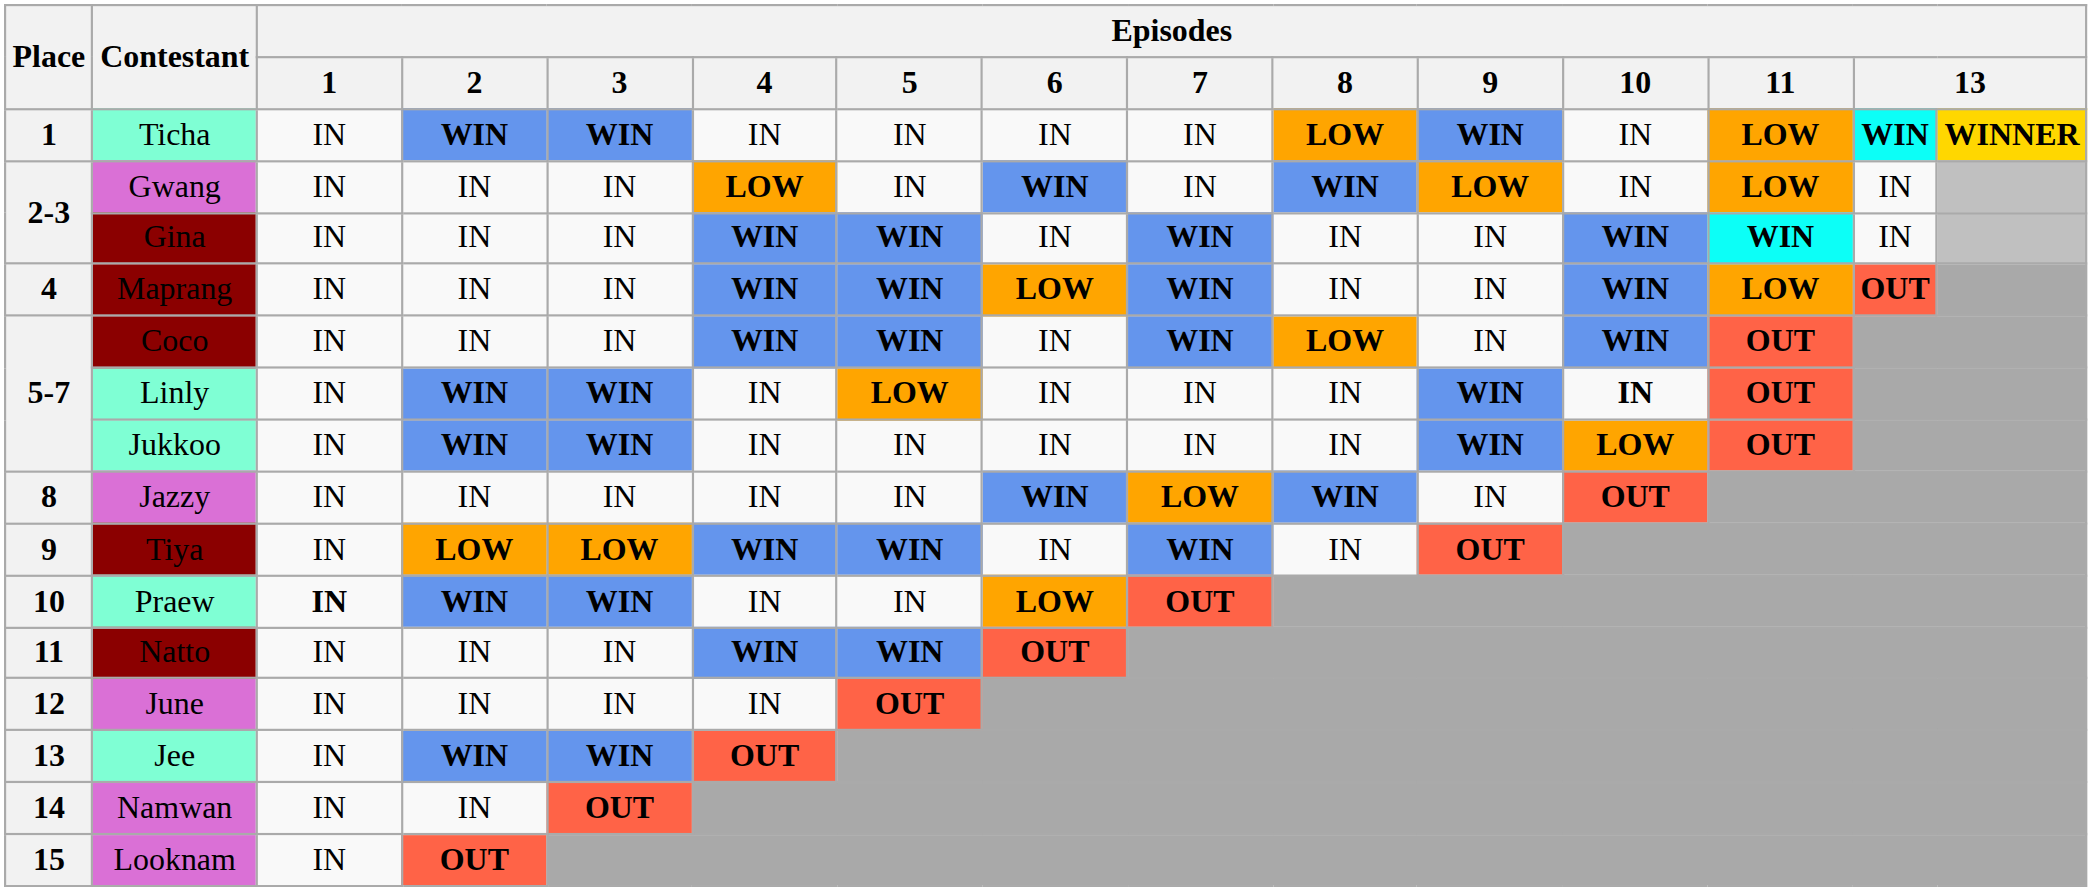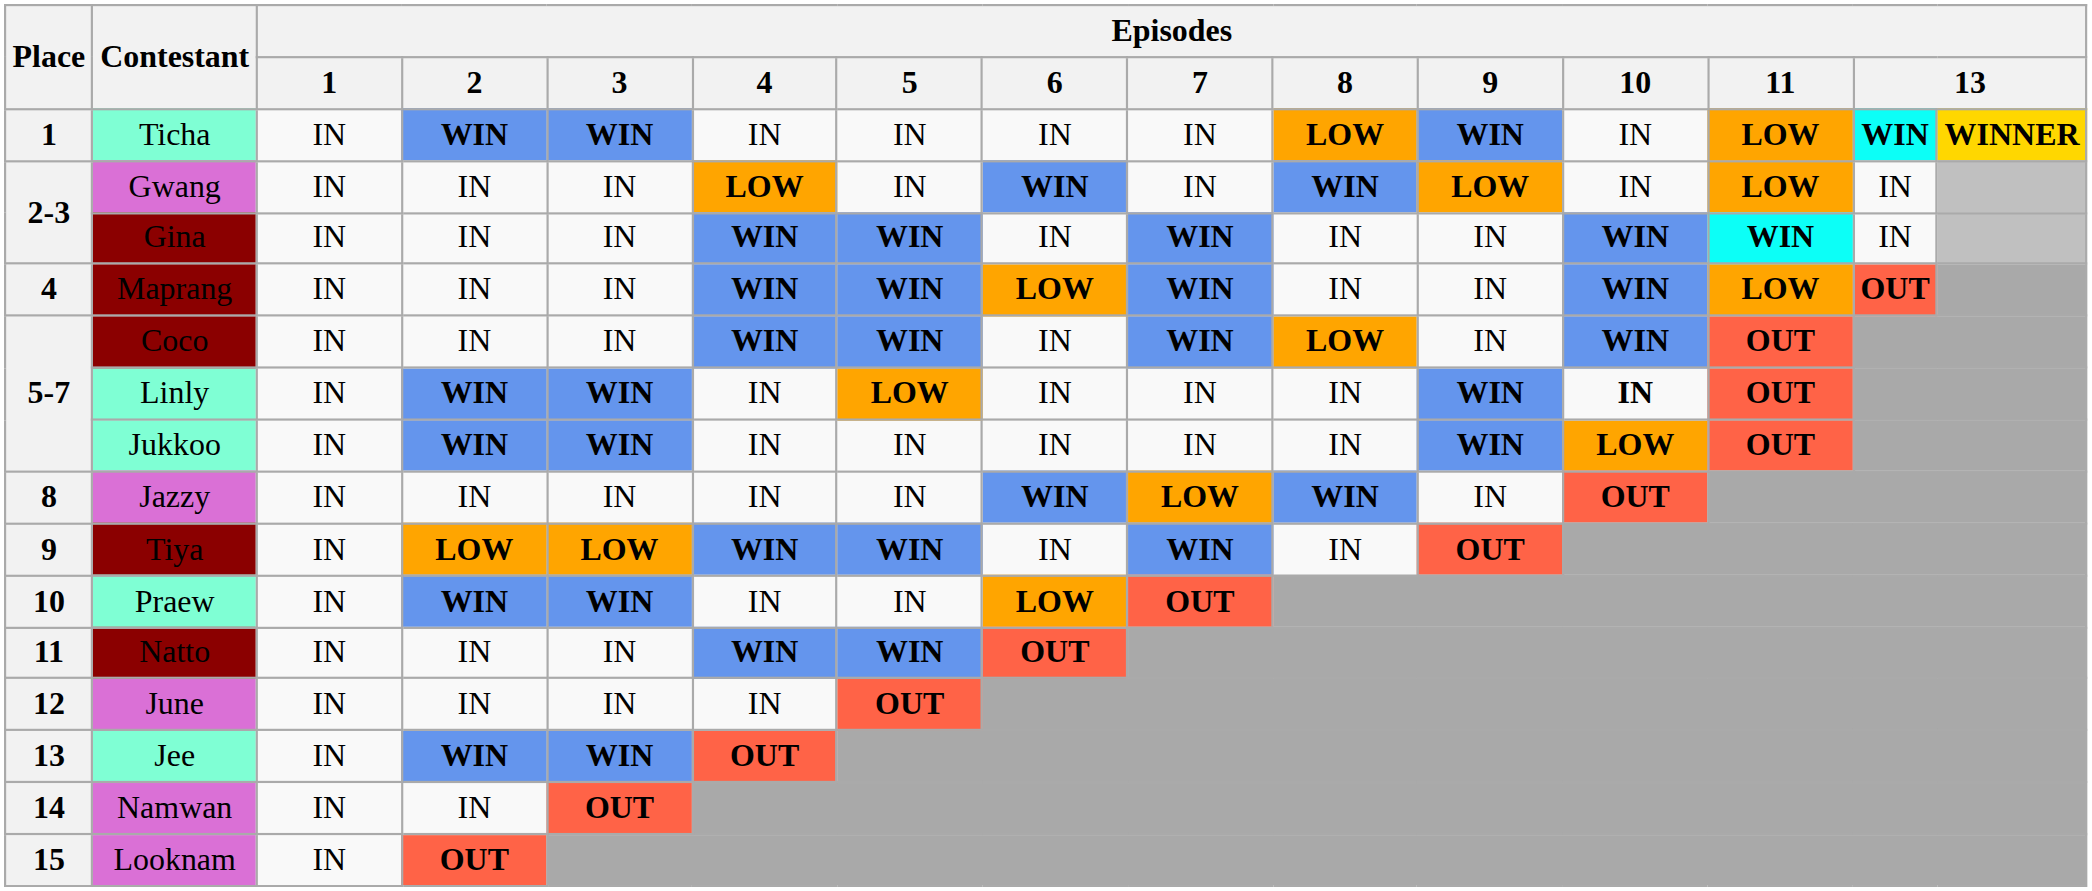Praew | Episodes / 1: bold -> normal
